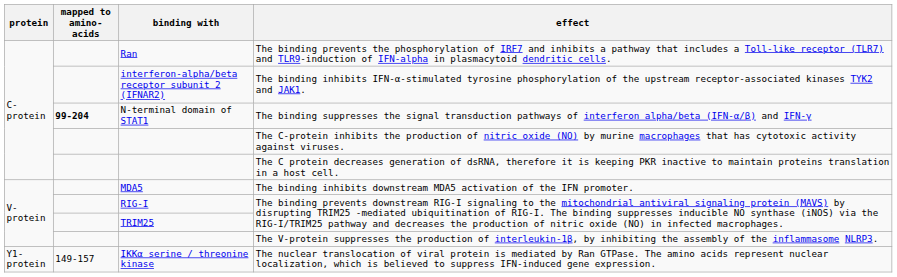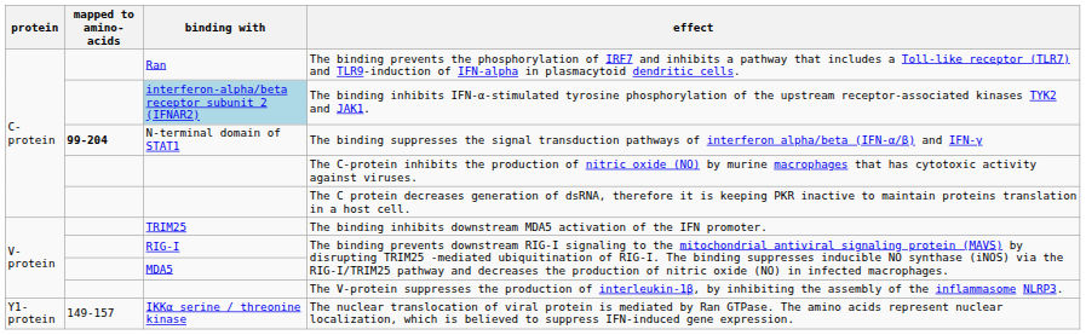row 3 | binding with: no background -> lightblue background
row 7 | binding with: MDA5 -> TRIM25
row 9 | binding with: TRIM25 -> MDA5
